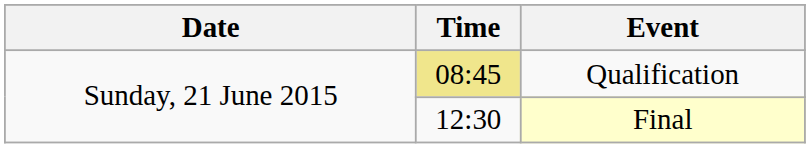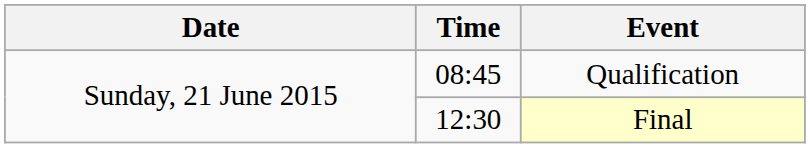Qualification | Time: khaki background -> no background
